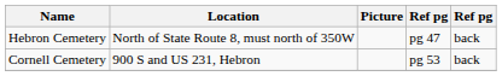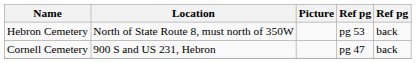Hebron Cemetery | column 4: pg 47 -> pg 53
Cornell Cemetery | column 4: pg 53 -> pg 47
